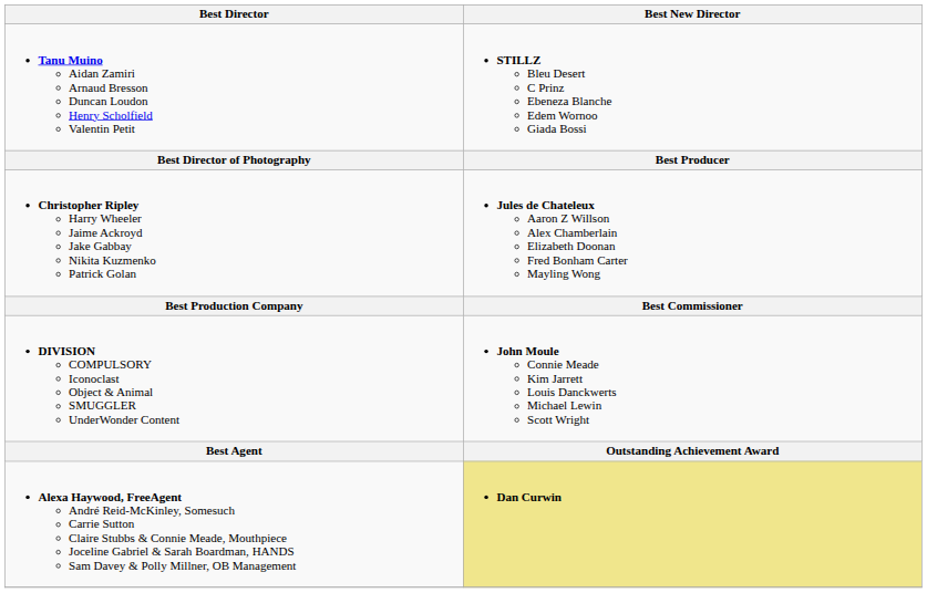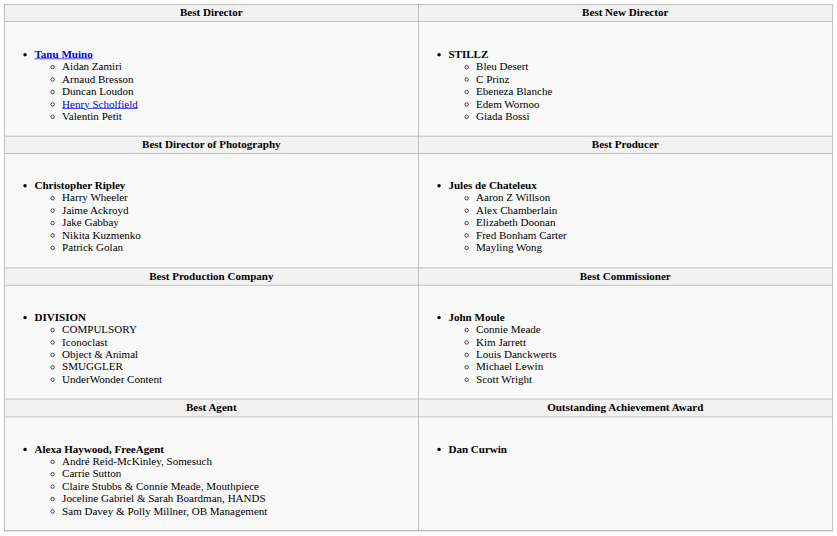row 8 | Best New Director: khaki background -> no background
